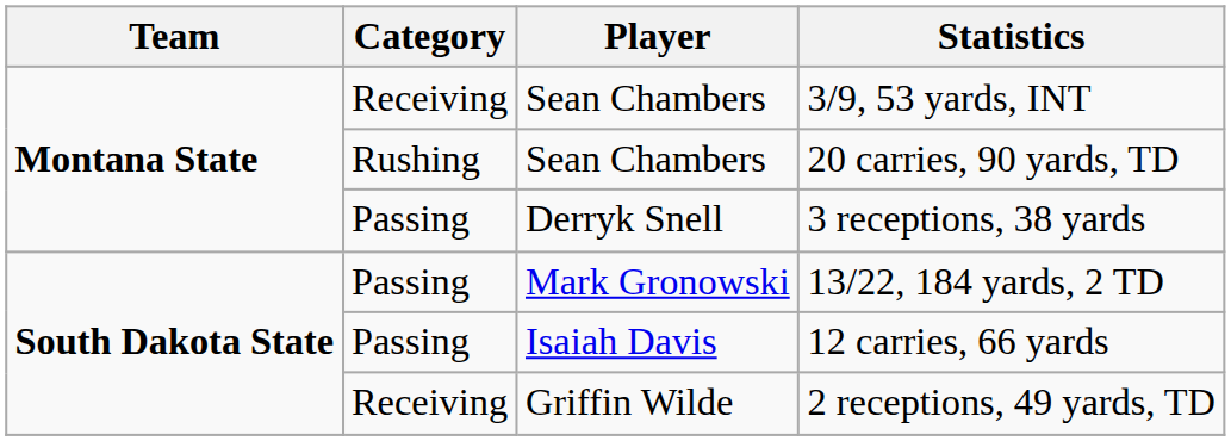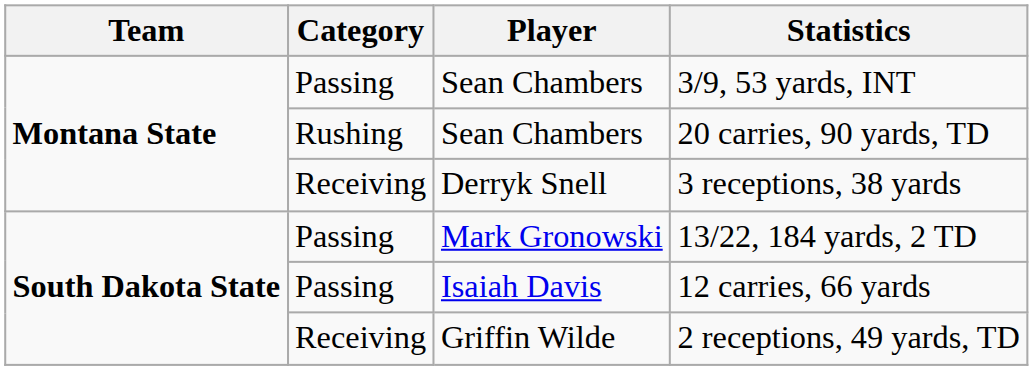3/9, 53 yards, INT | Category: Receiving -> Passing
3 receptions, 38 yards | Category: Passing -> Receiving
